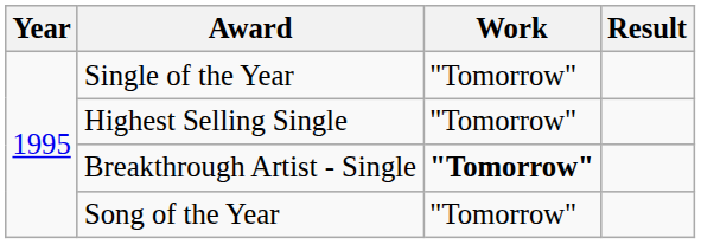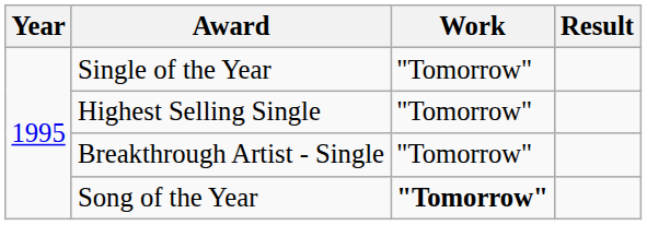Breakthrough Artist - Single | Work: bold -> normal
Song of the Year | Work: normal -> bold
